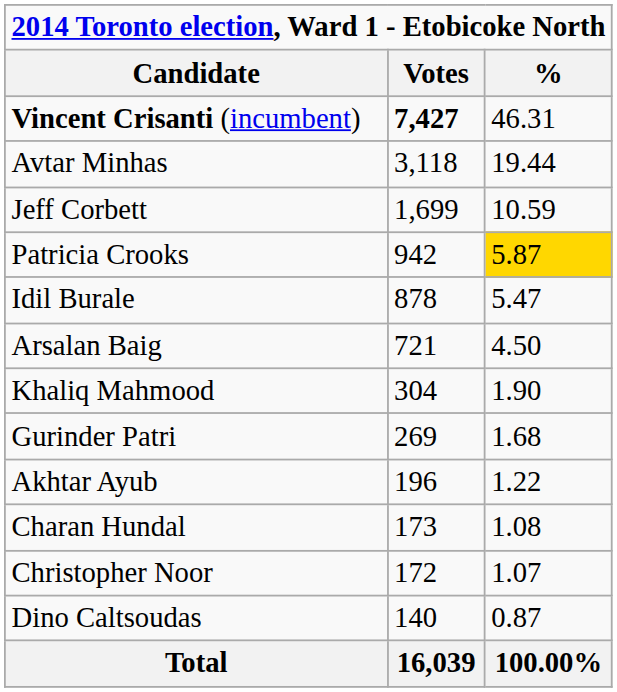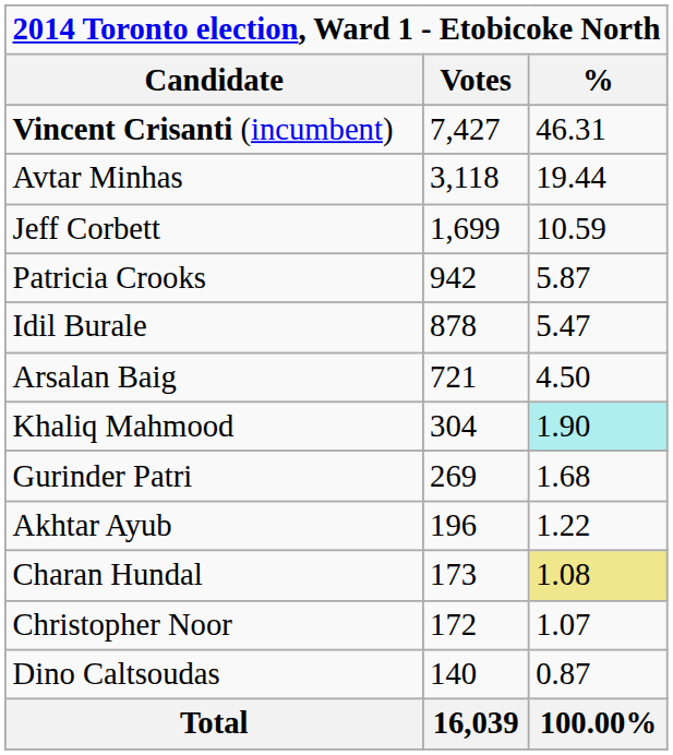Vincent Crisanti (incumbent) | Votes: bold -> normal
Patricia Crooks | %: gold background -> no background
Khaliq Mahmood | %: no background -> paleturquoise background
Charan Hundal | %: no background -> khaki background
